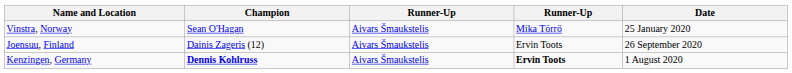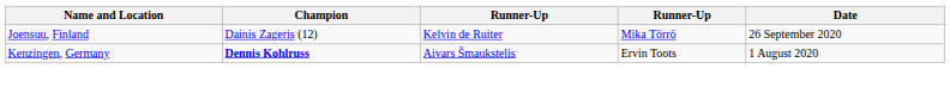- row: Vinstra, Norway | Sean O'Hagan | Aivars Šmaukstelis | Mika Törrö | 25 January 2020
Joensuu, Finland | column 3: Aivars Šmaukstelis -> Kelvin de Ruiter
Joensuu, Finland | column 4: Ervin Toots -> Mika Törrö
Kenzingen, Germany | column 4: bold -> normal
